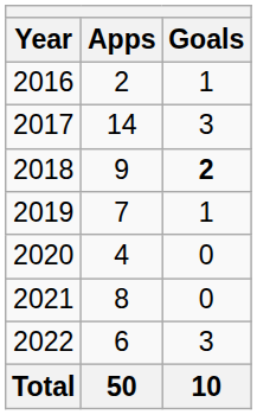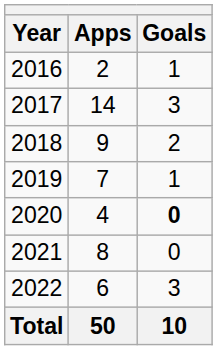2018 | Goals: bold -> normal
2020 | Goals: normal -> bold
